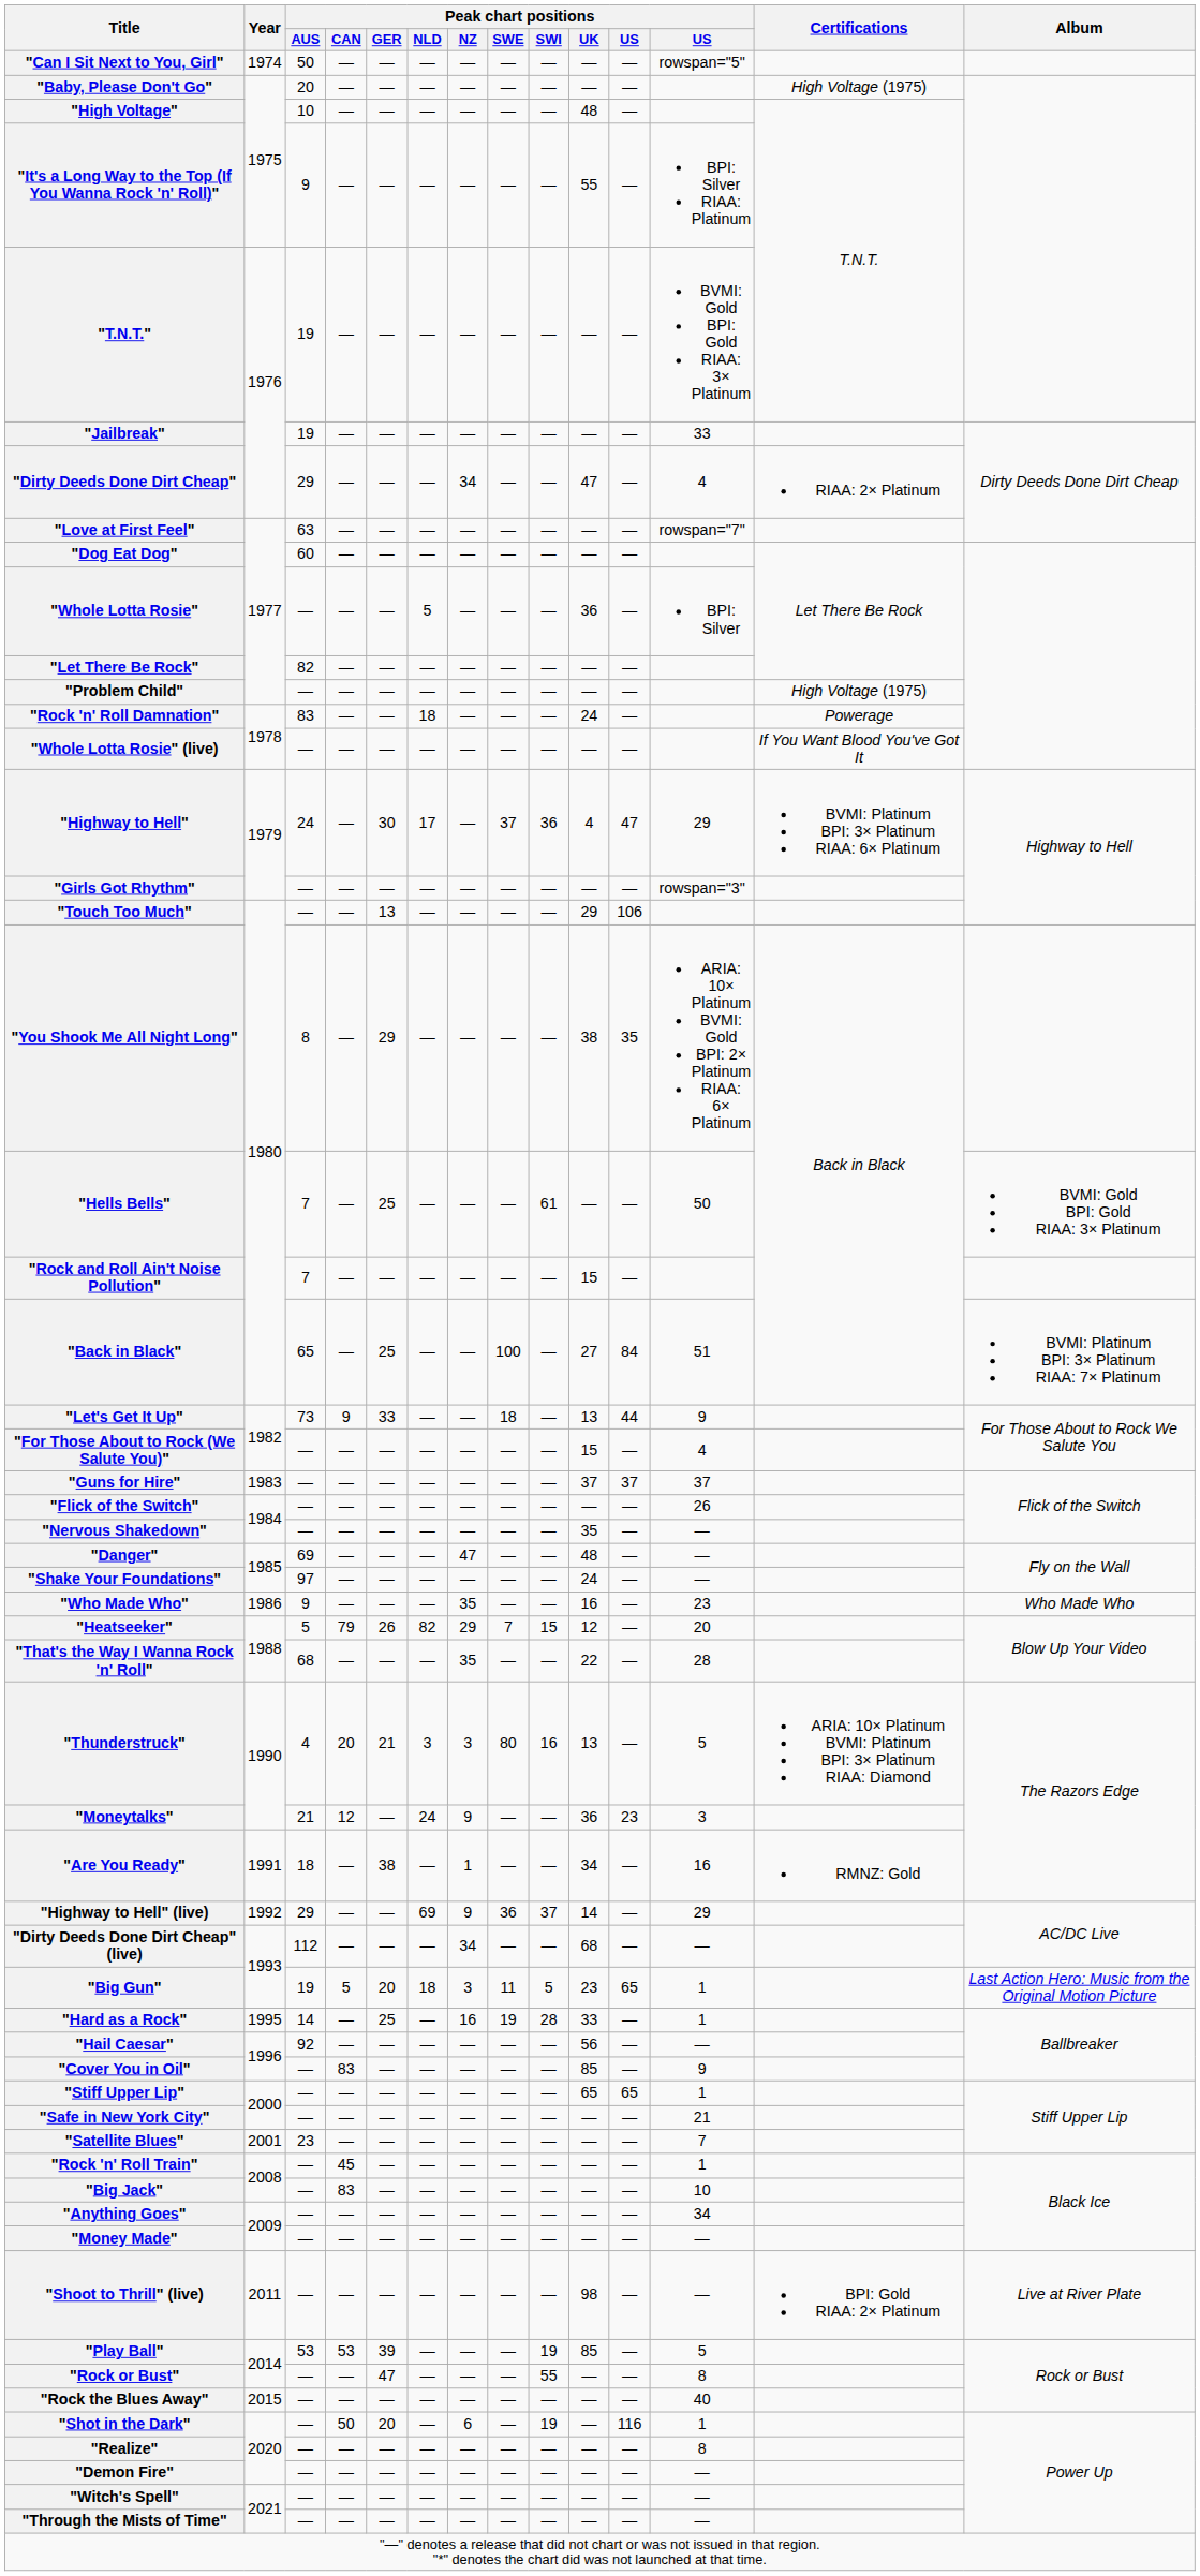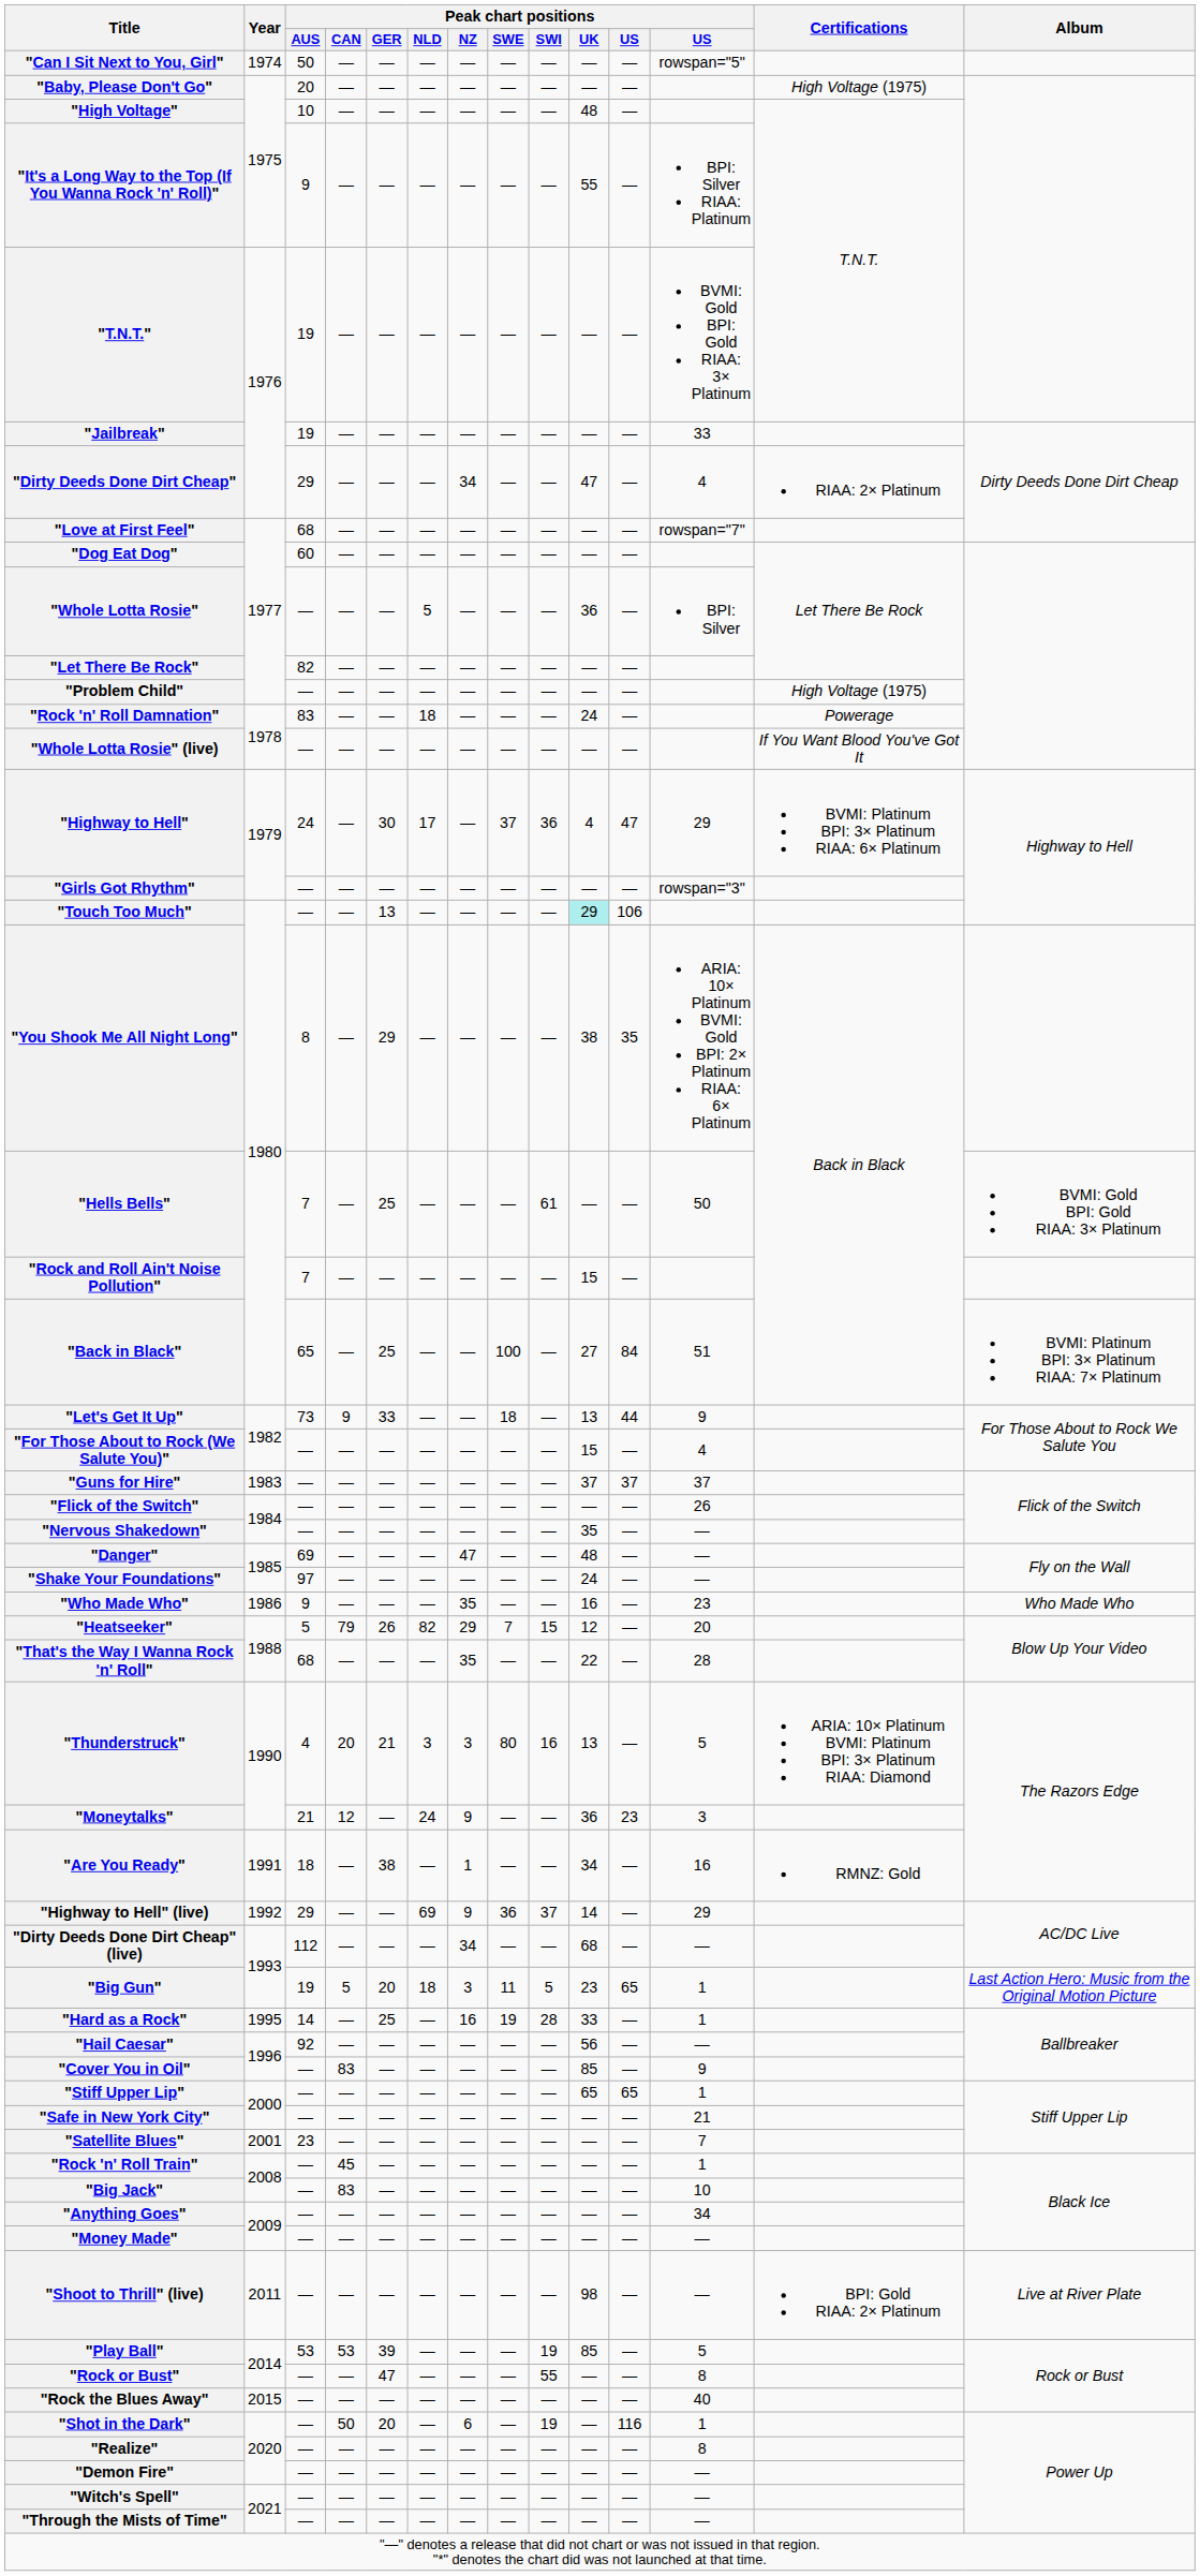"Love at First Feel" | Peak chart positions / AUS: 63 -> 68
"Touch Too Much" | Peak chart positions / UK: no background -> paleturquoise background
